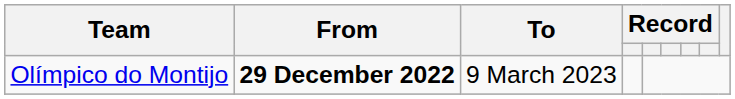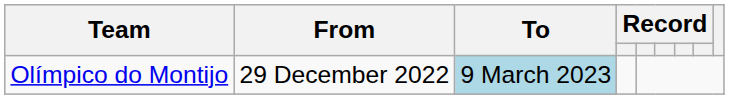Olímpico do Montijo | From: bold -> normal
Olímpico do Montijo | To: no background -> lightblue background
